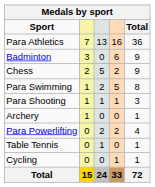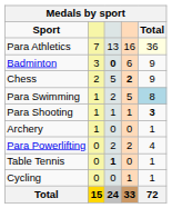Para Athletics | Total: no background -> lightyellow background
Badminton | column 3: normal -> bold
Chess | column 4: normal -> bold
Para Swimming | Total: no background -> lightblue background
Para Shooting | Total: normal -> bold
Table Tennis | column 3: normal -> bold
